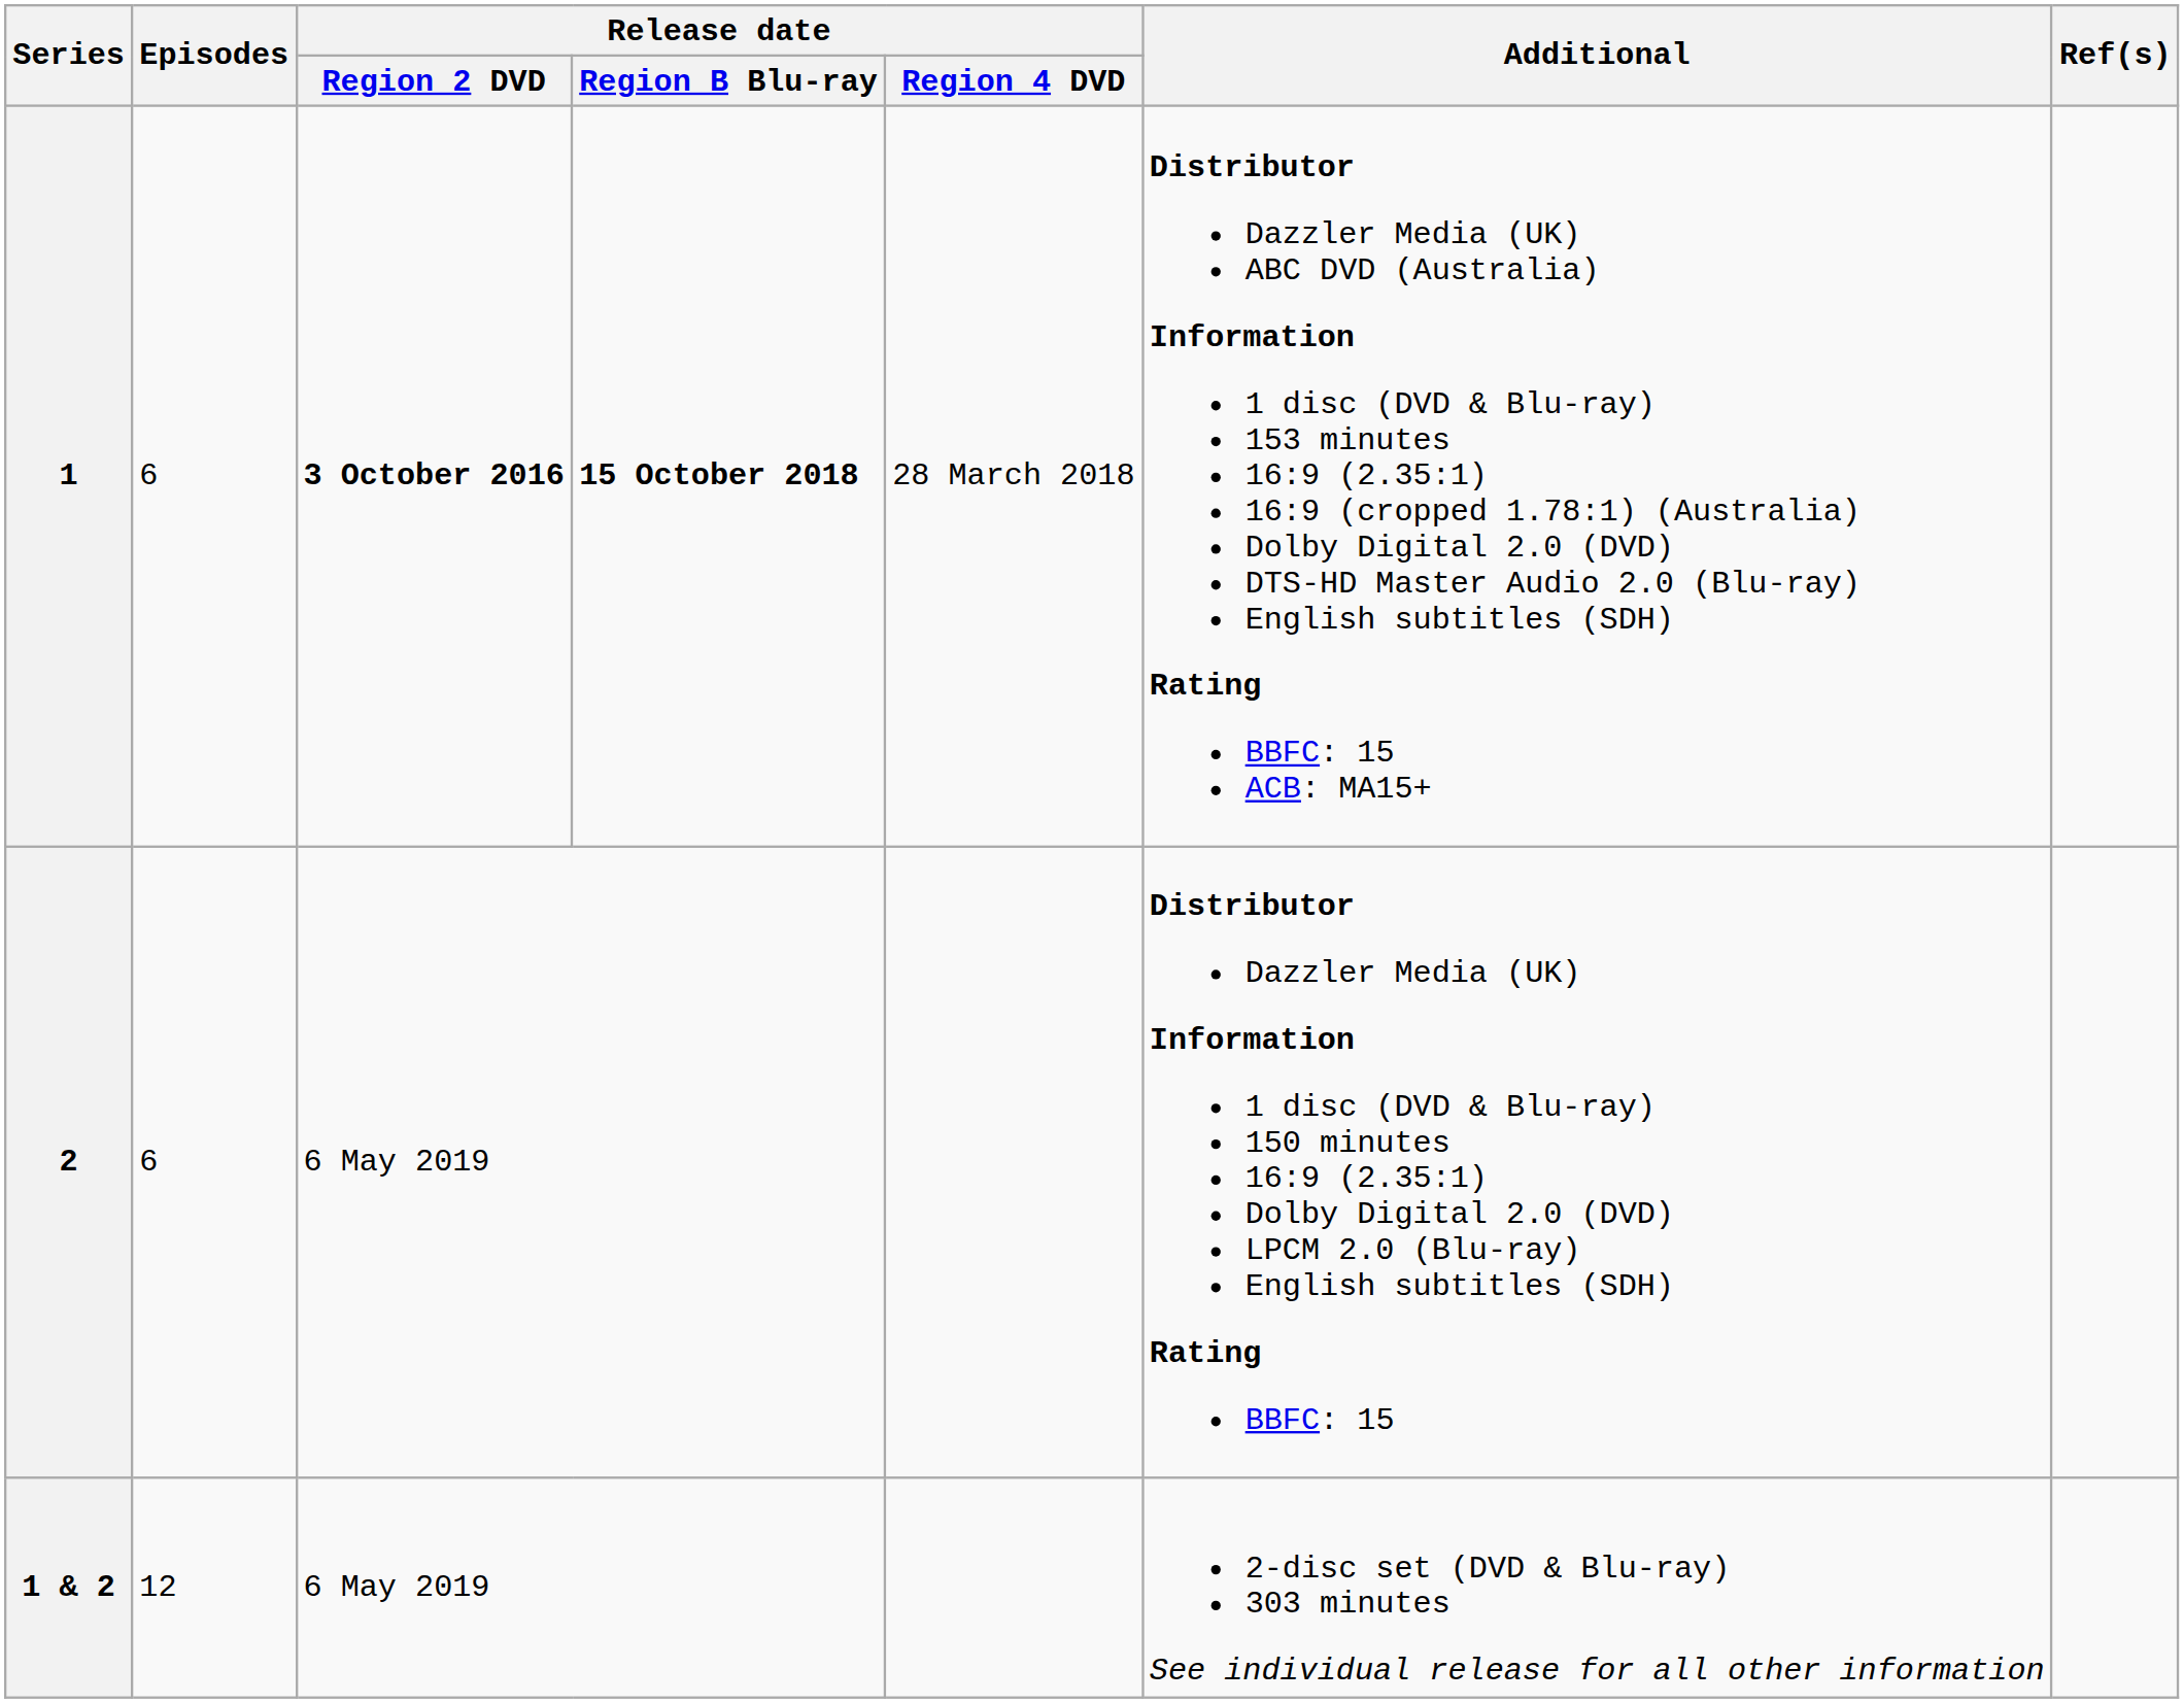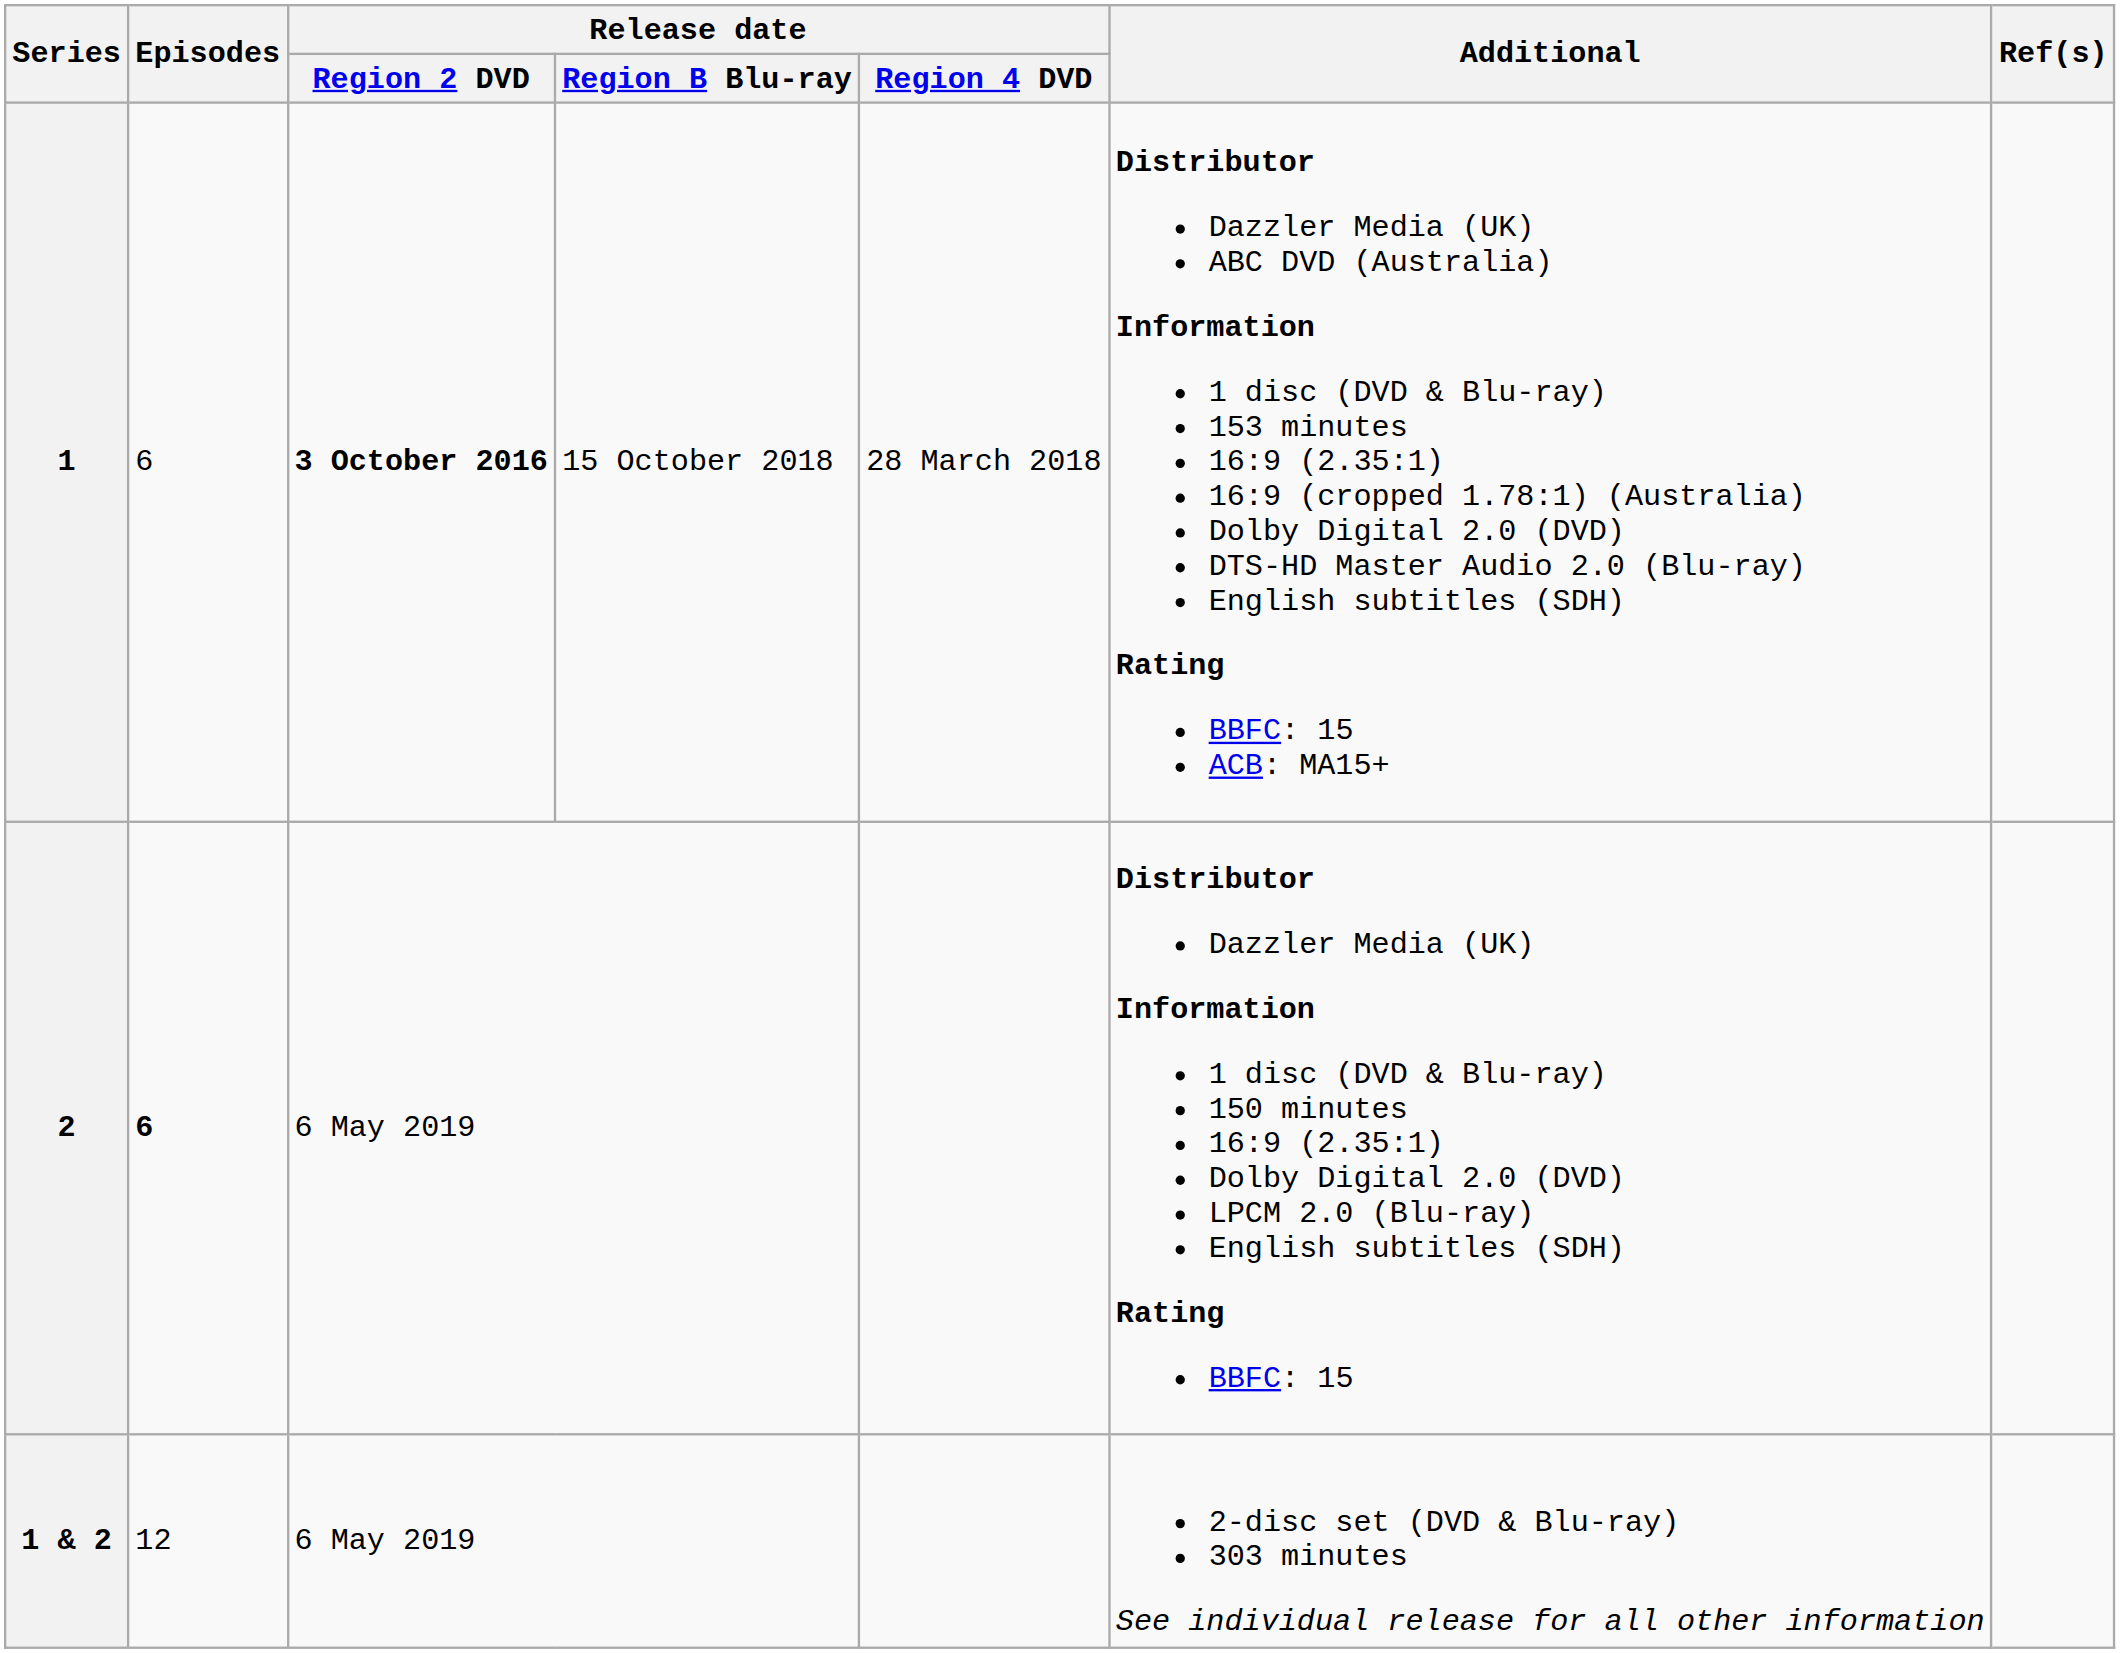1 | Release date / Region B Blu-ray: bold -> normal
2 | Episodes: normal -> bold
